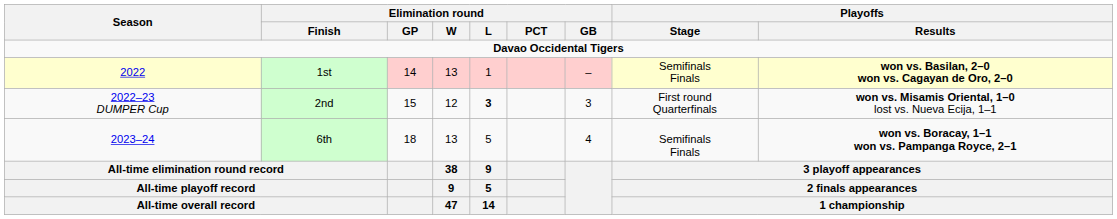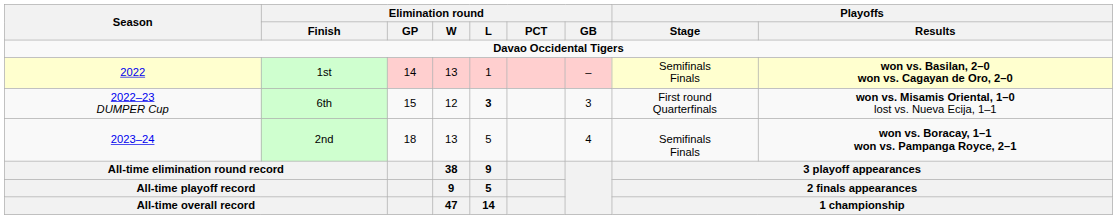2022–23 DUMPER Cup | Elimination round / Finish: 2nd -> 6th
2023–24 | Elimination round / Finish: 6th -> 2nd
